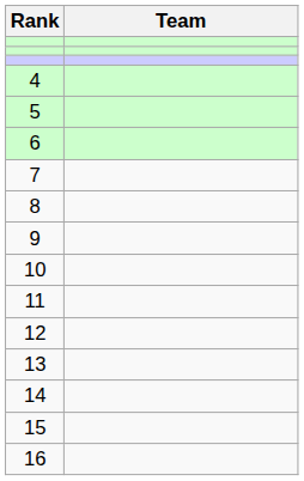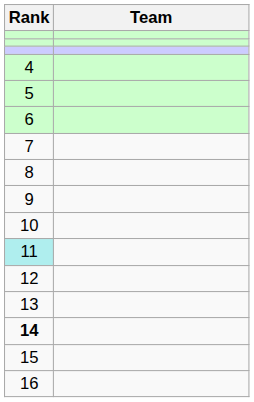row 12 | Rank: no background -> paleturquoise background
row 15 | Rank: normal -> bold
